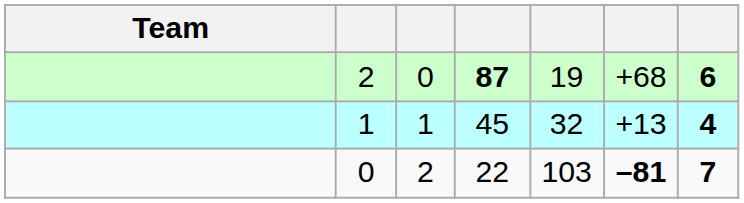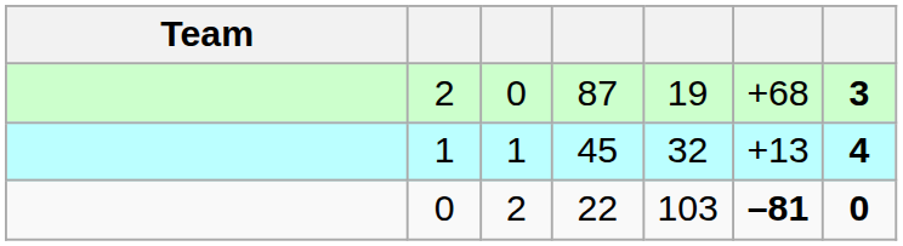row 2 | column 4: bold -> normal
row 2 | column 7: 6 -> 3
row 4 | column 7: 7 -> 0
